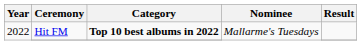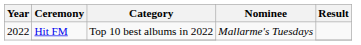Hit FM | Category: bold -> normal
